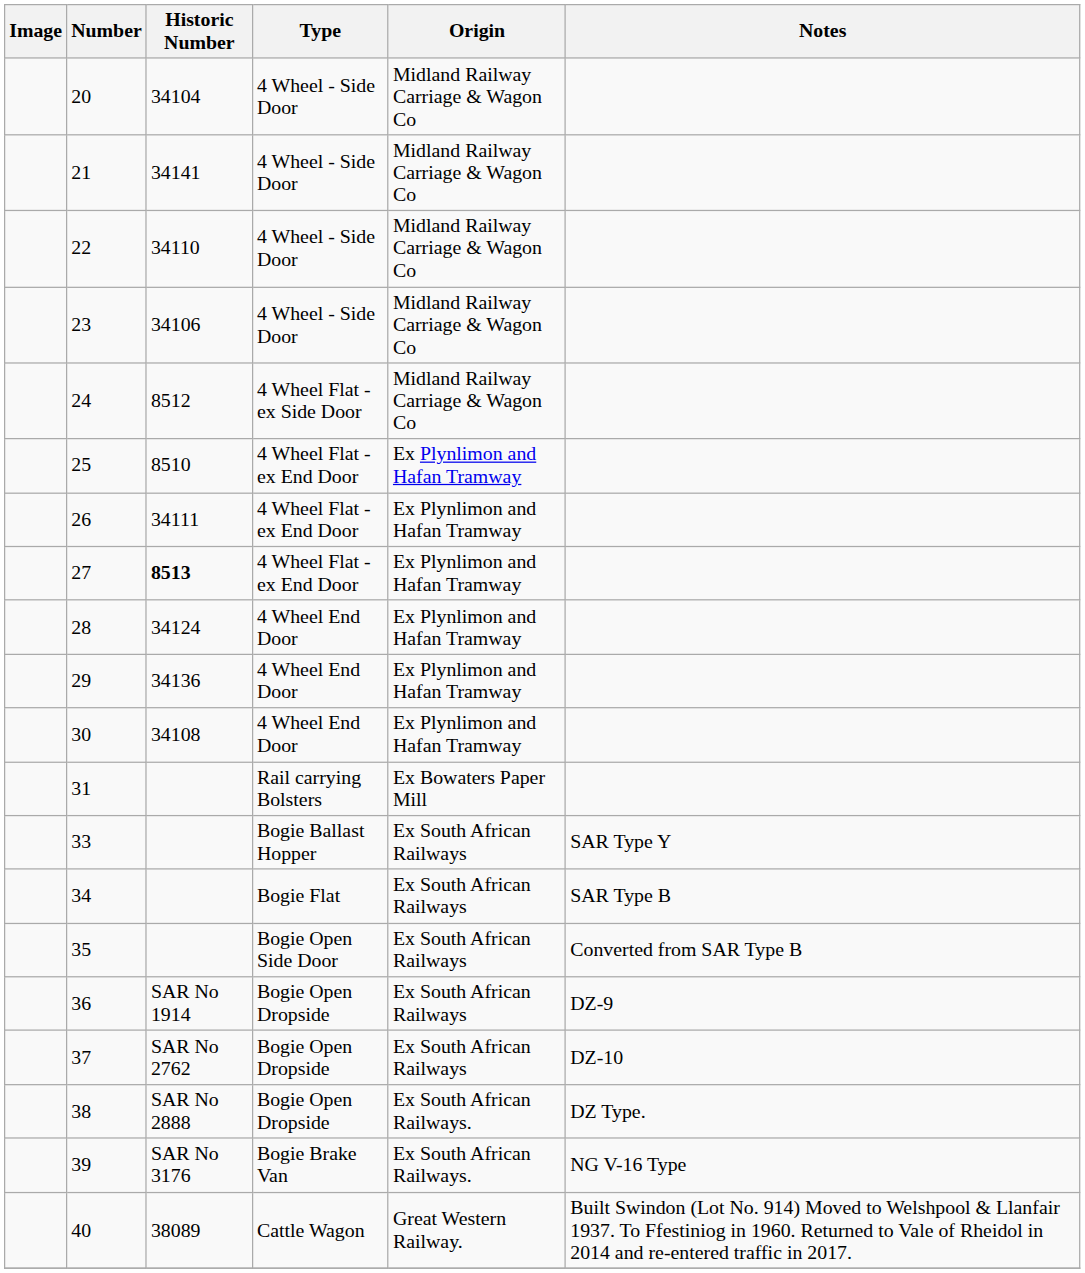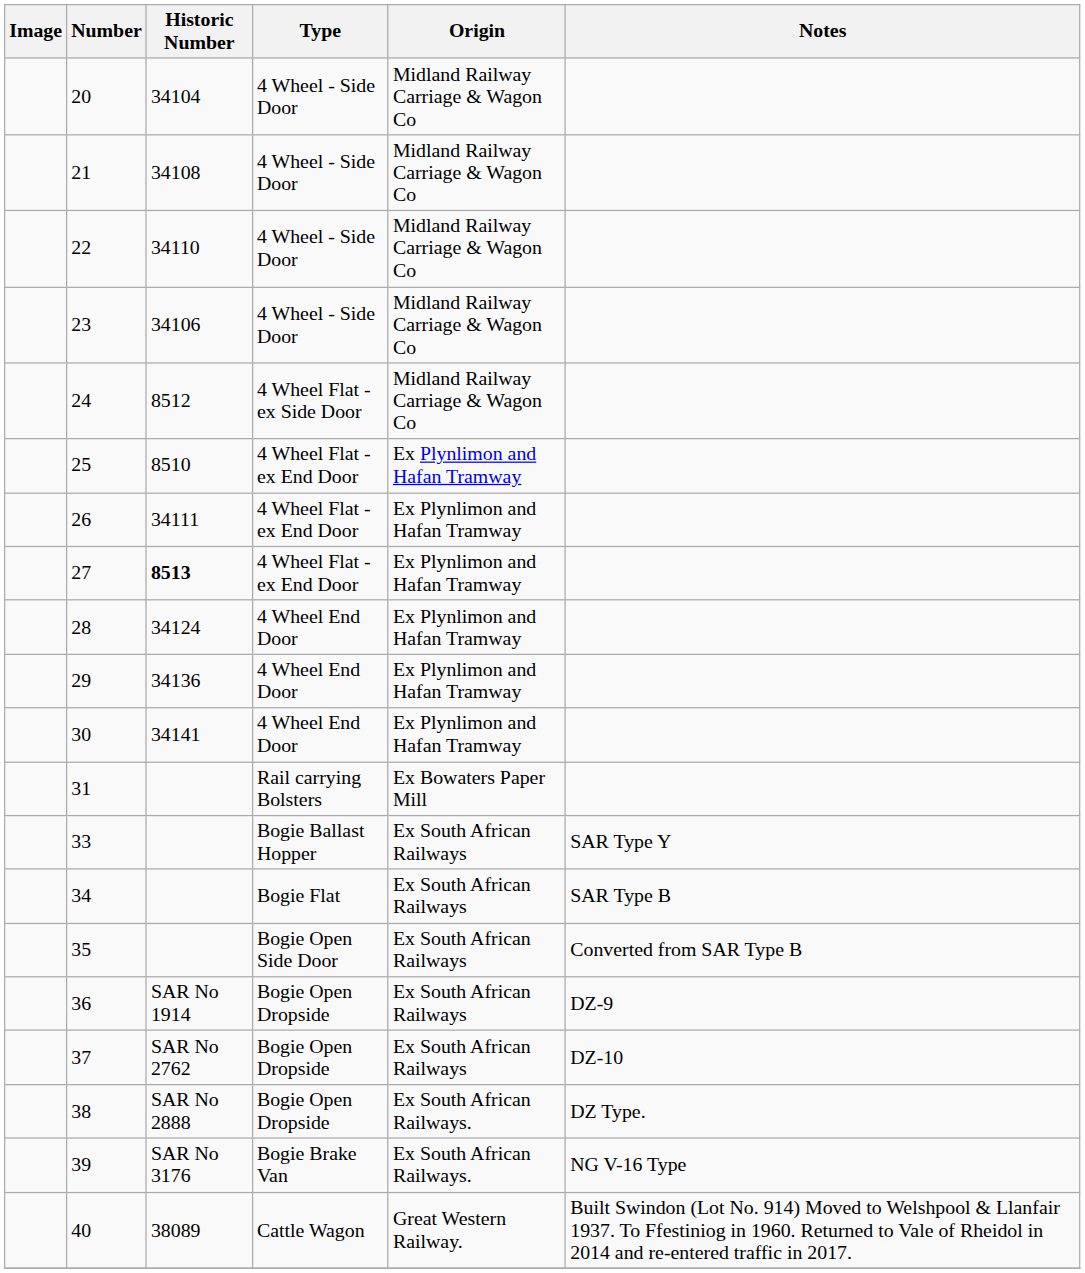21 | Historic Number: 34141 -> 34108
30 | Historic Number: 34108 -> 34141
